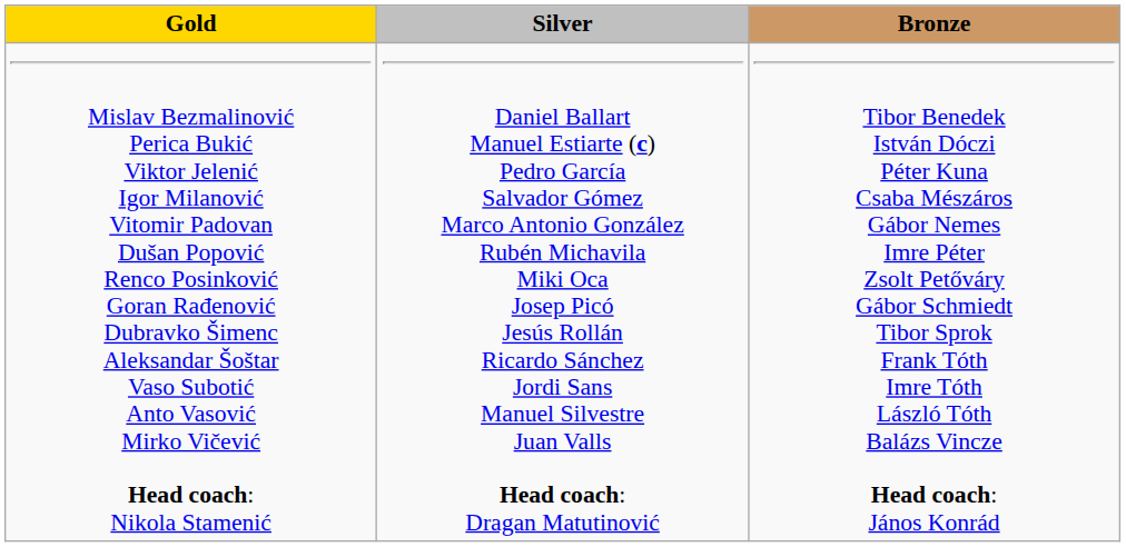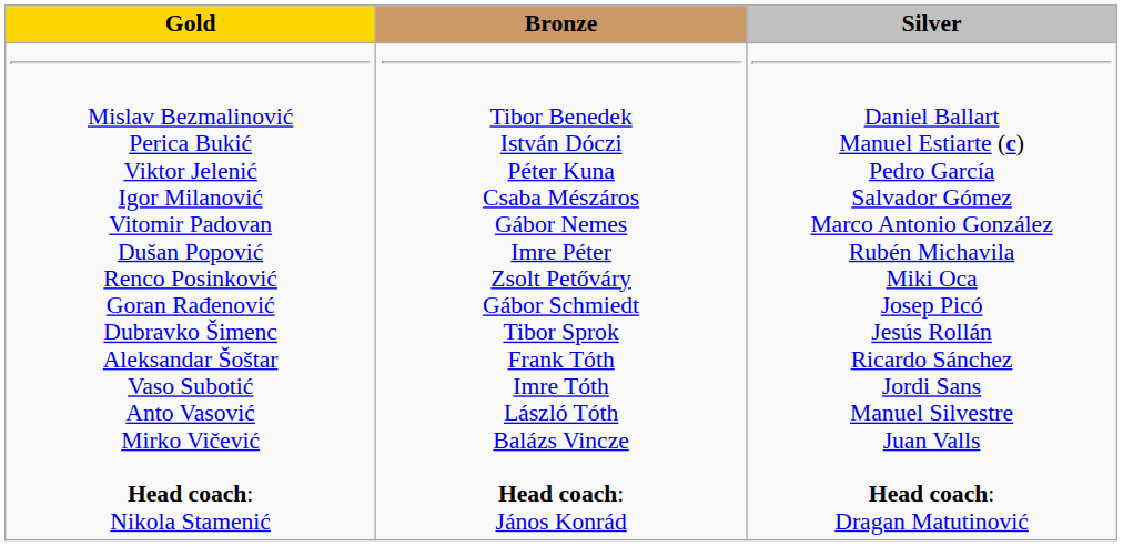columns swapped: Silver <-> Bronze
